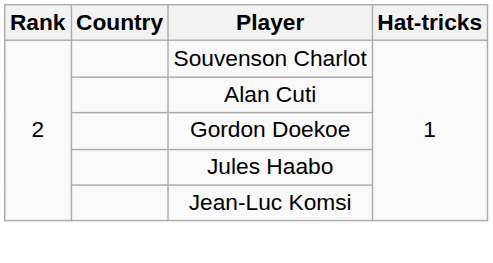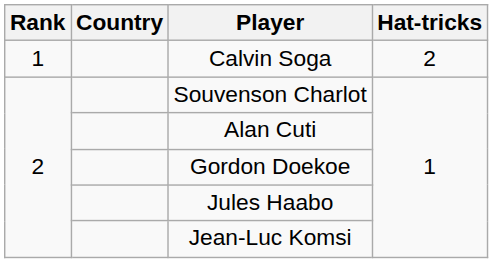+ row: 1 | Calvin Soga | 2
